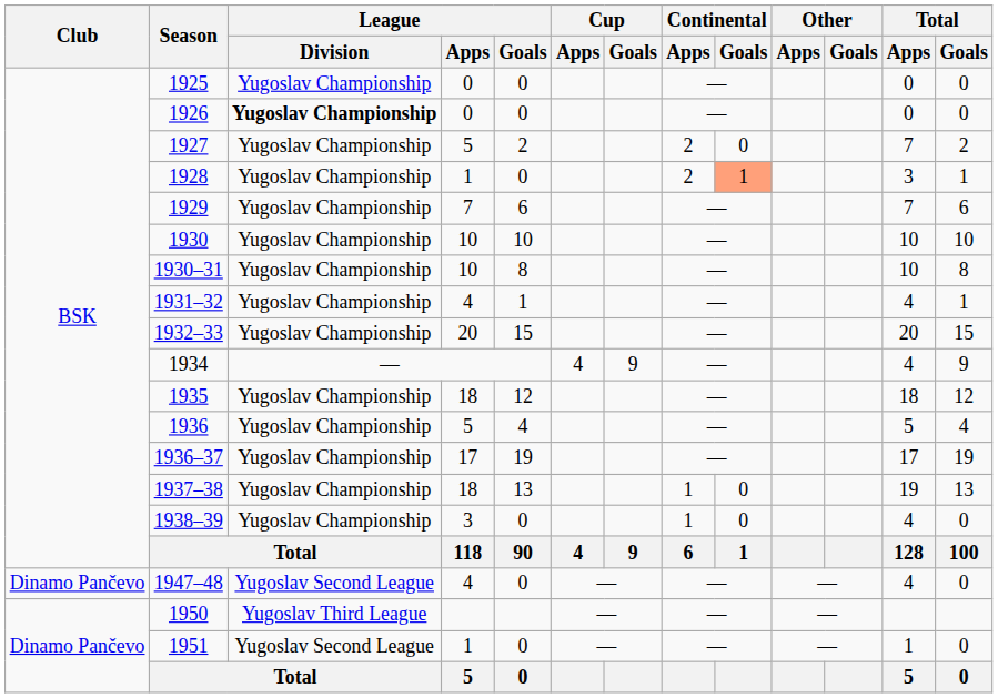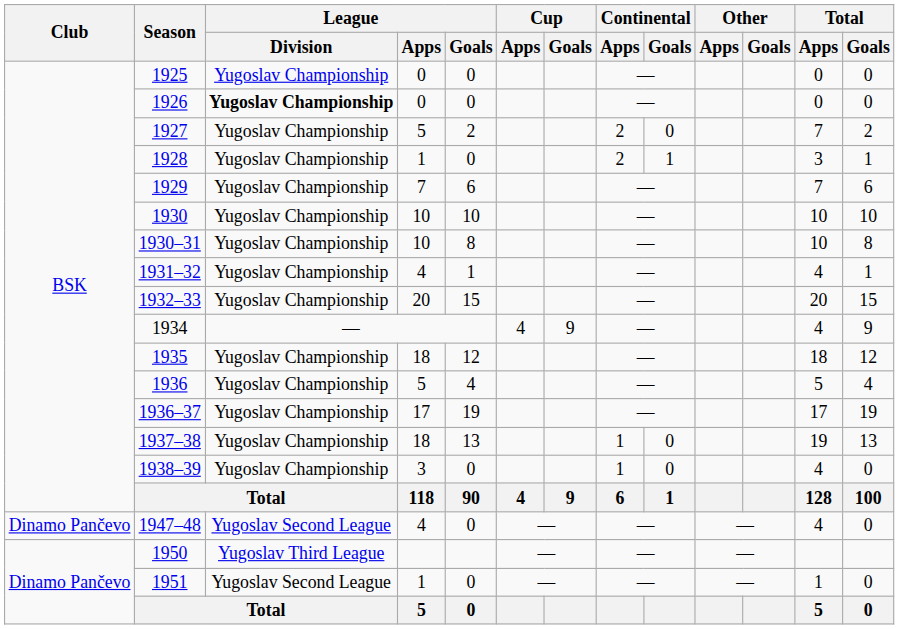1928 | Continental / Goals: lightsalmon background -> no background
